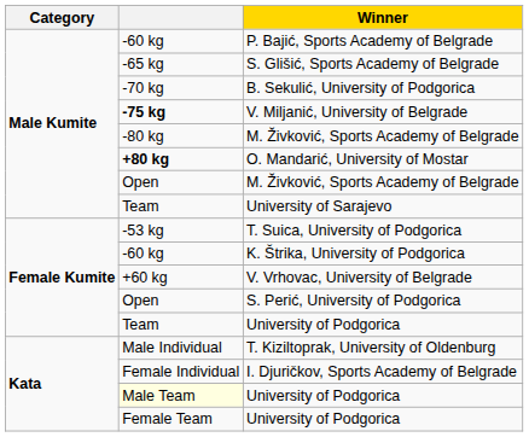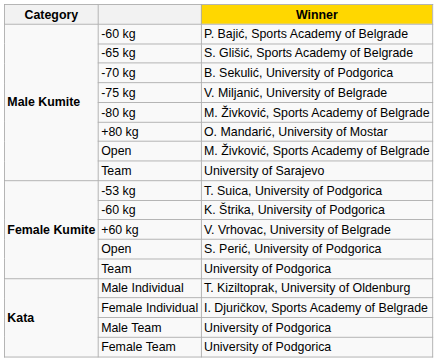-75 kg | column 2: bold -> normal
+80 kg | column 2: bold -> normal
Male Team | column 2: lightyellow background -> no background
